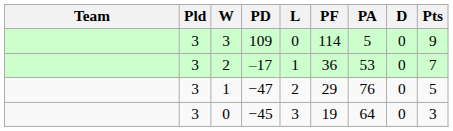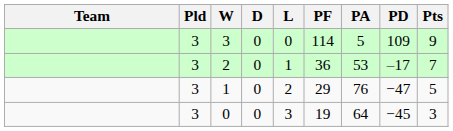columns swapped: D <-> PD
